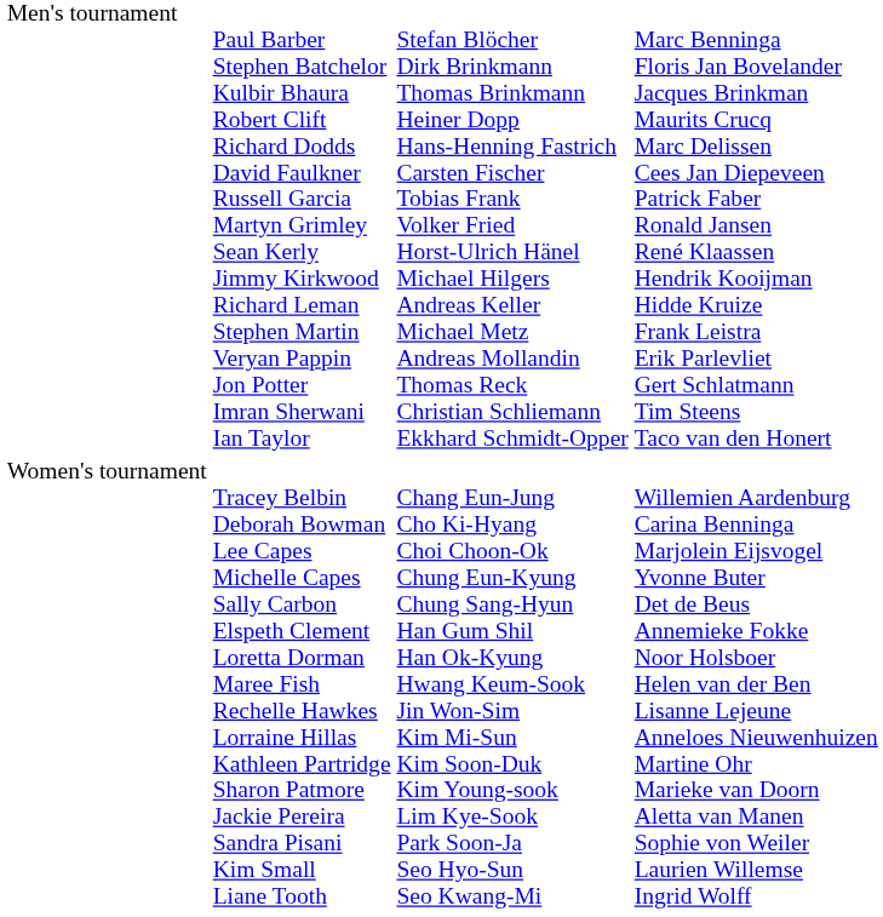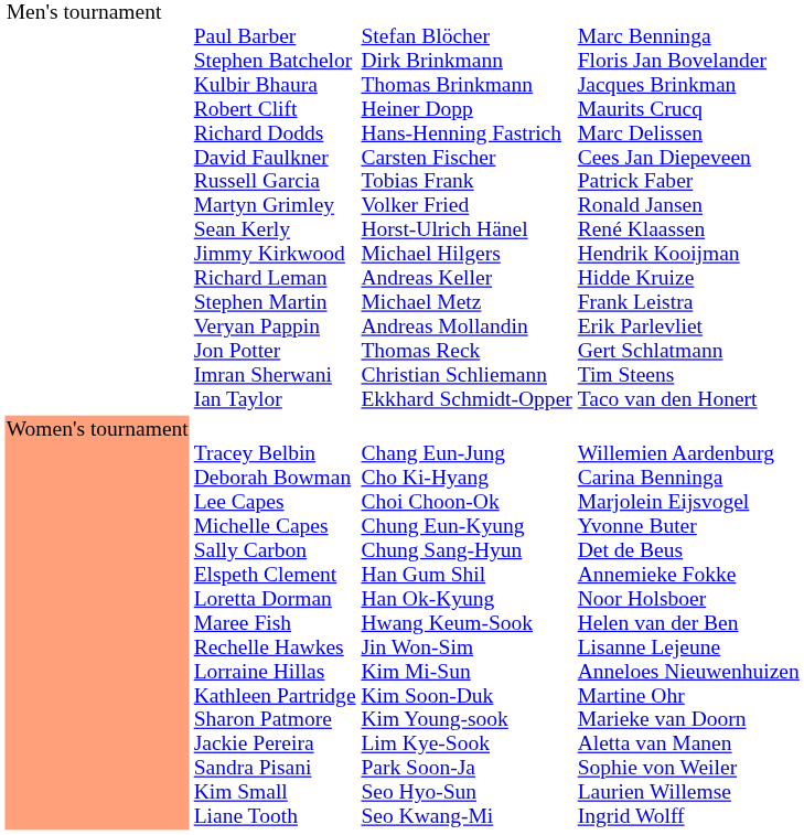Women's tournament | column 1: no background -> lightsalmon background
